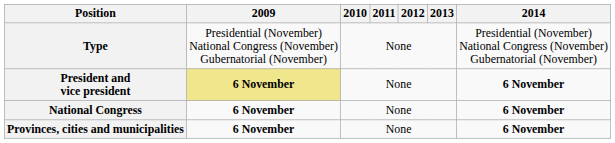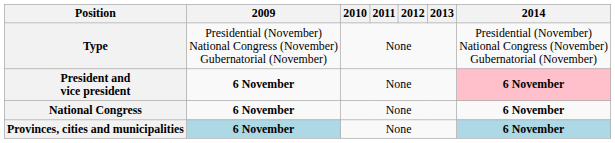President and vice president | 2009: khaki background -> no background
President and vice president | 2014: no background -> pink background
Provinces, cities and municipalities | 2009: no background -> lightblue background
Provinces, cities and municipalities | 2014: no background -> lightblue background
